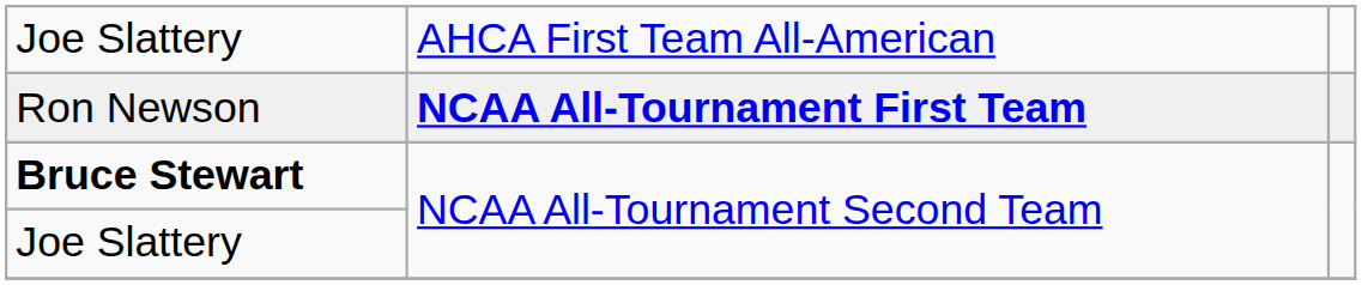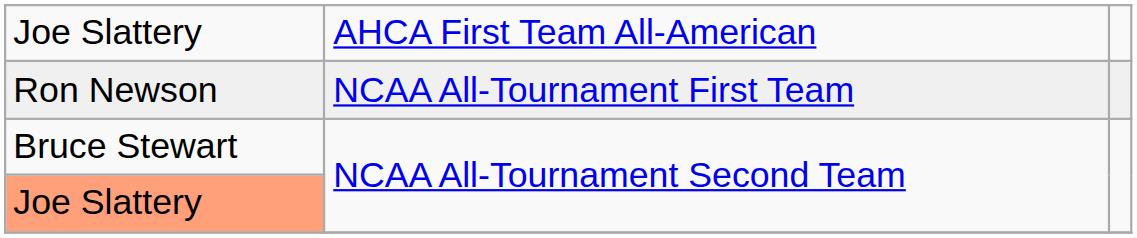row 2 | column 2: bold -> normal
row 3 | column 1: bold -> normal
row 4 | column 1: no background -> lightsalmon background
